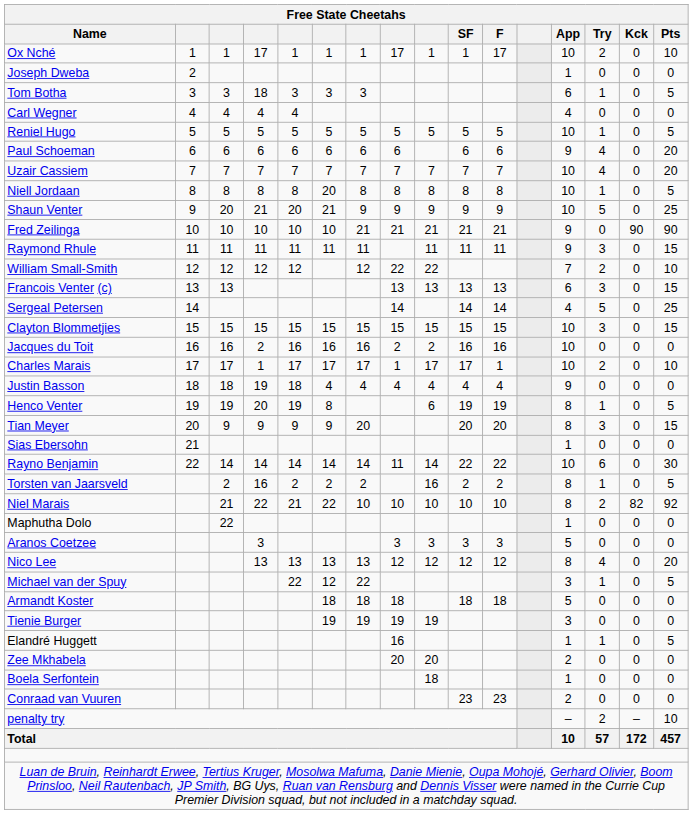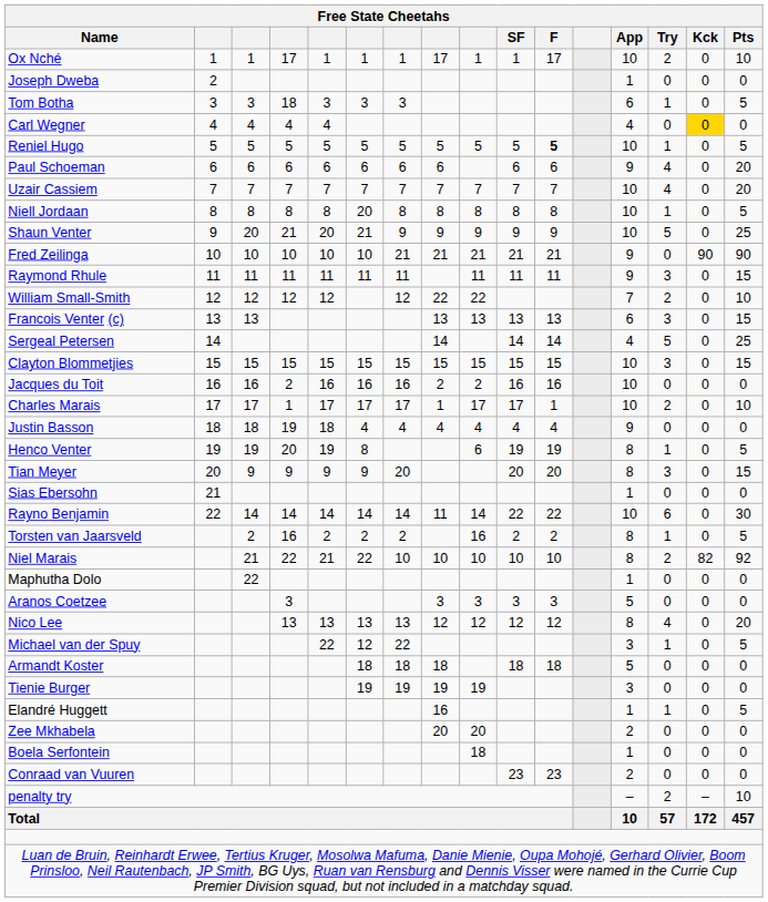Carl Wegner | Kck: no background -> gold background
Reniel Hugo | F: normal -> bold
